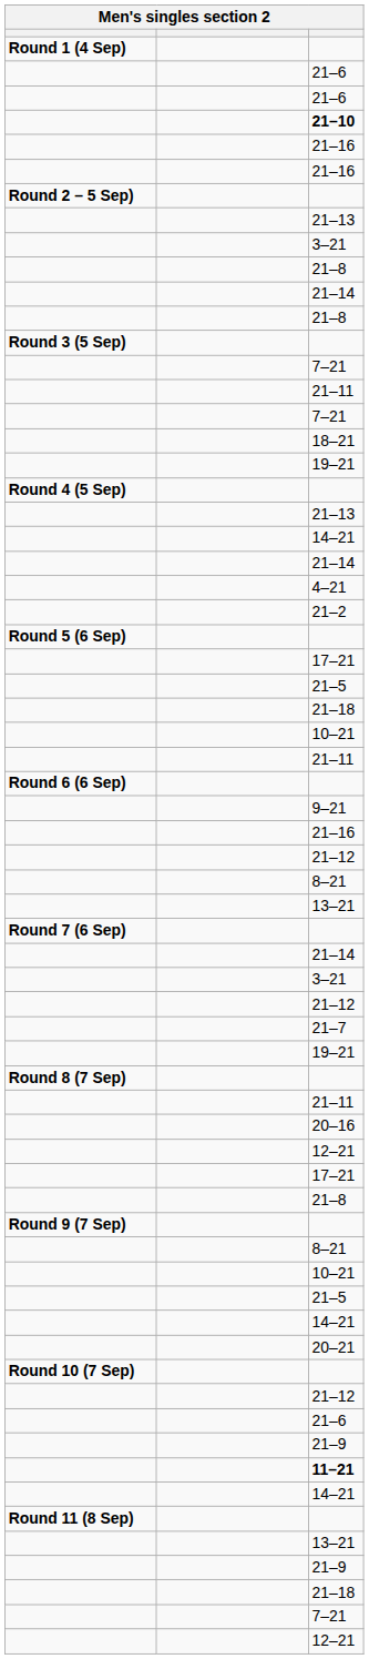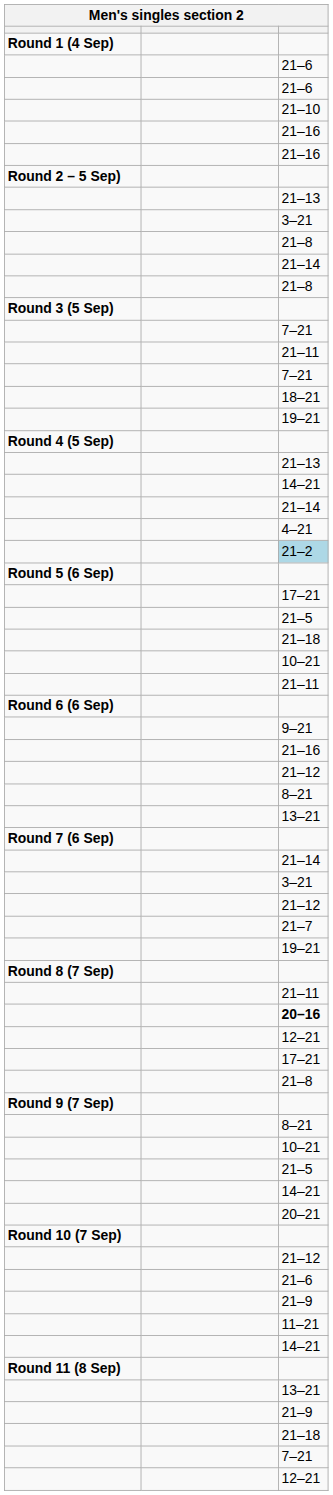21–10 | column 3: bold -> normal
21–2 | column 3: no background -> lightblue background
20–16 | column 3: normal -> bold
11–21 | column 3: bold -> normal
